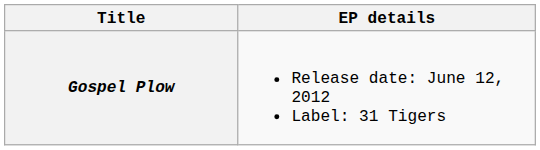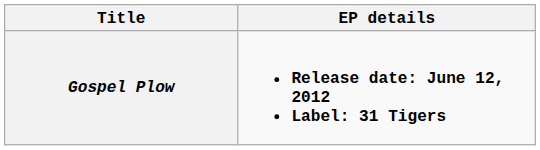Gospel Plow | EP details: normal -> bold
